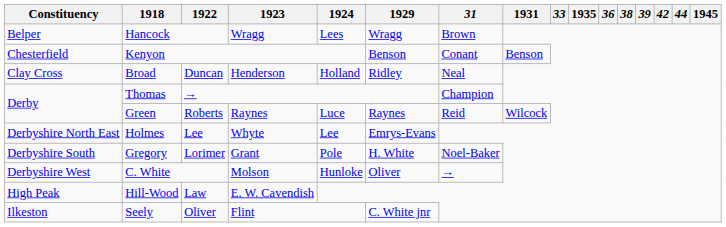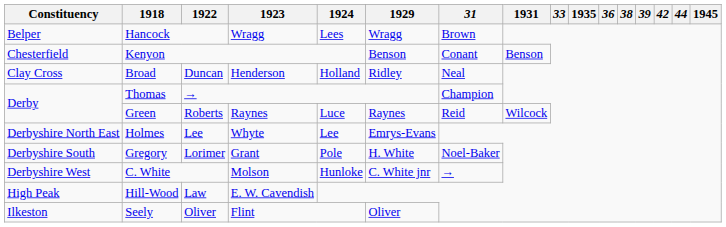C. White | 1929: Oliver -> C. White jnr
Seely | 1929: C. White jnr -> Oliver
